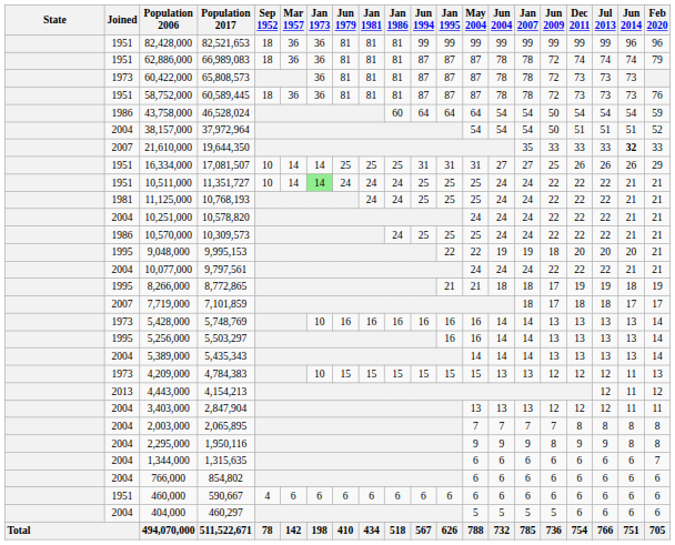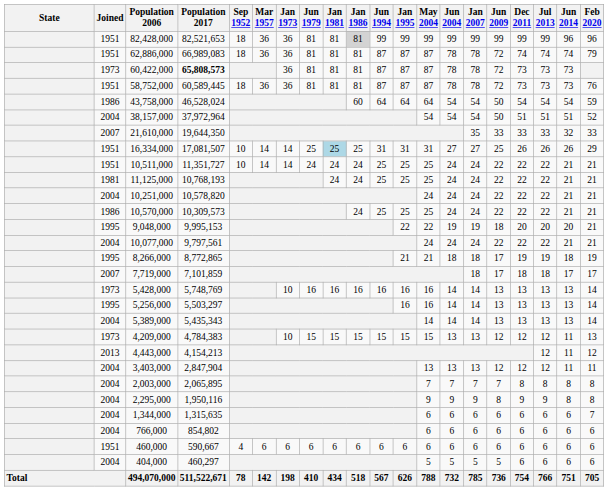82,428,000 | Jan 1986: no background -> lightgrey background
60,422,000 | Population 2017: normal -> bold
21,610,000 | Jun 2014: bold -> normal
16,334,000 | Jan 1981: no background -> lightblue background
10,511,000 | Jan 1973: lightgreen background -> no background
